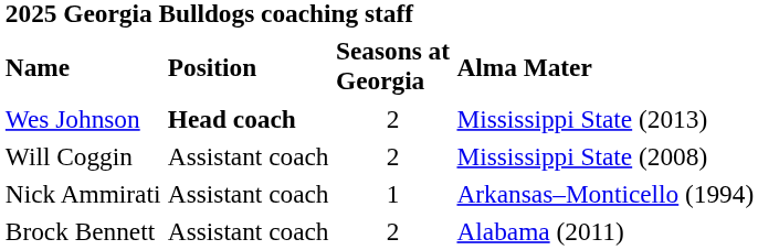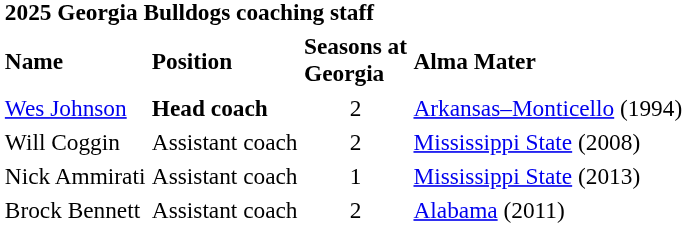Wes Johnson | Alma Mater: Mississippi State (2013) -> Arkansas–Monticello (1994)
Nick Ammirati | Alma Mater: Arkansas–Monticello (1994) -> Mississippi State (2013)
